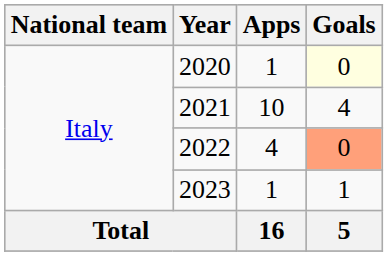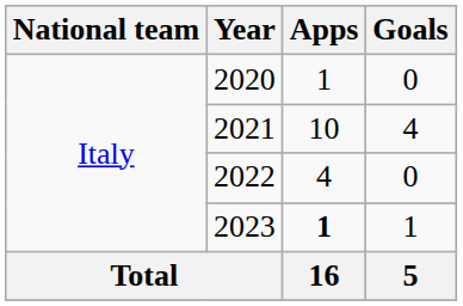2020 | Goals: lightyellow background -> no background
2022 | Goals: lightsalmon background -> no background
2023 | Apps: normal -> bold
